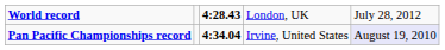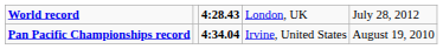Pan Pacific Championships record | column 5: lavender background -> no background
